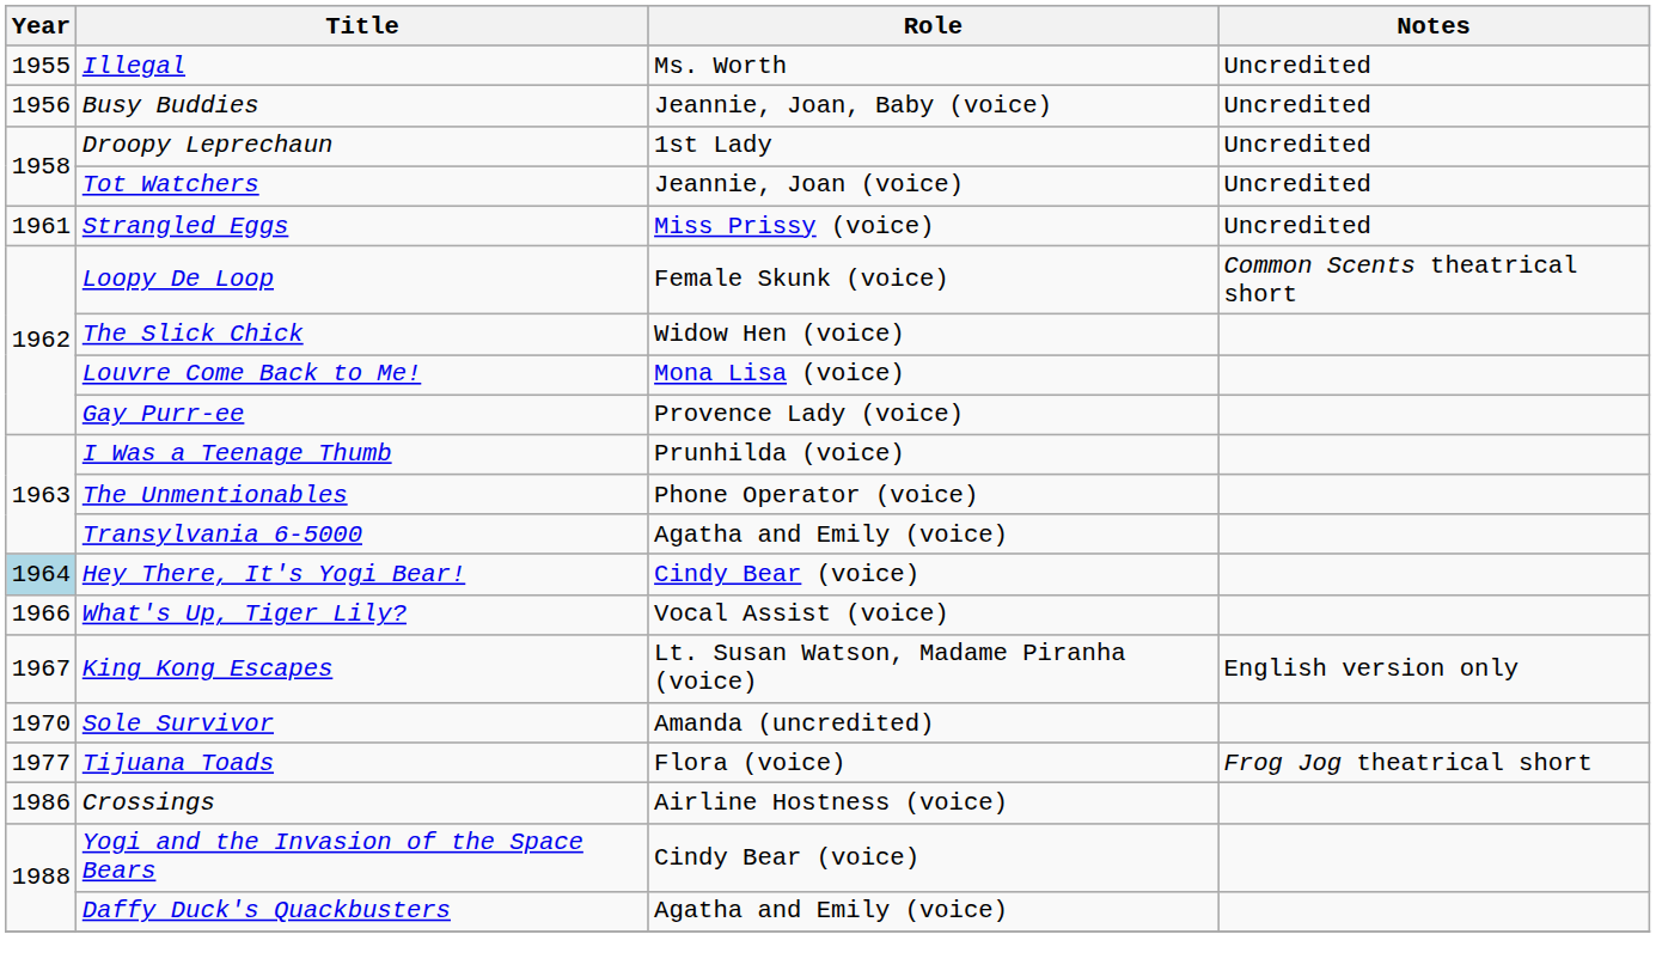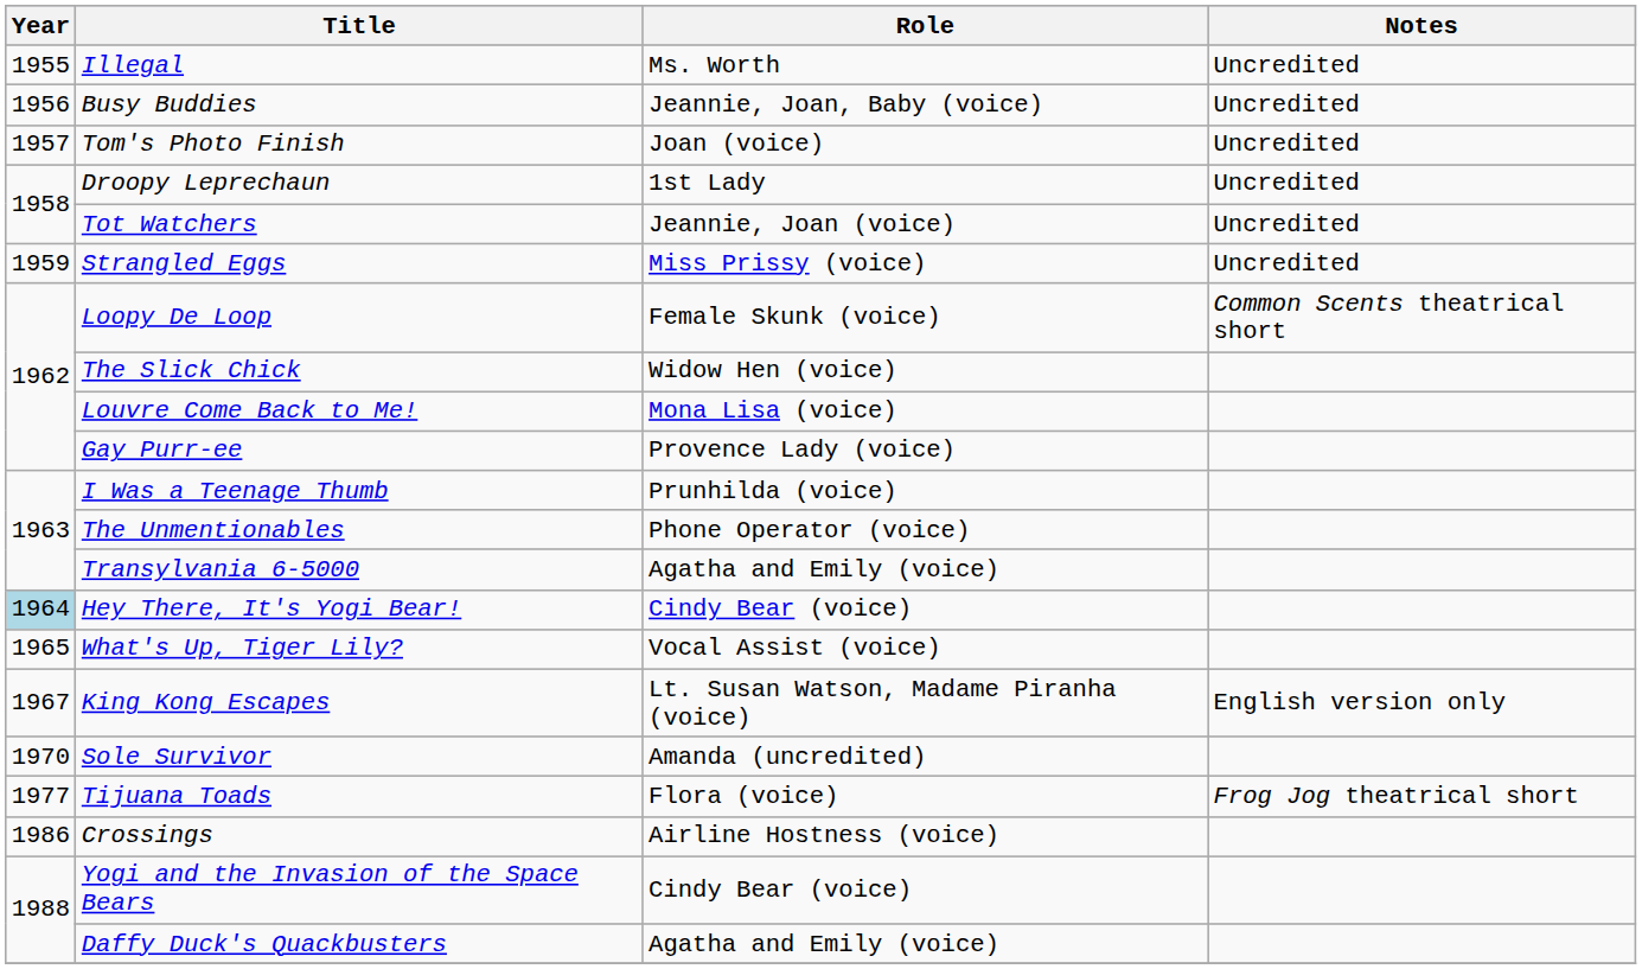+ row: 1957 | Tom's Photo Finish | Joan (voice) | Uncredited
Strangled Eggs | Year: 1961 -> 1959
What's Up, Tiger Lily? | Year: 1966 -> 1965
